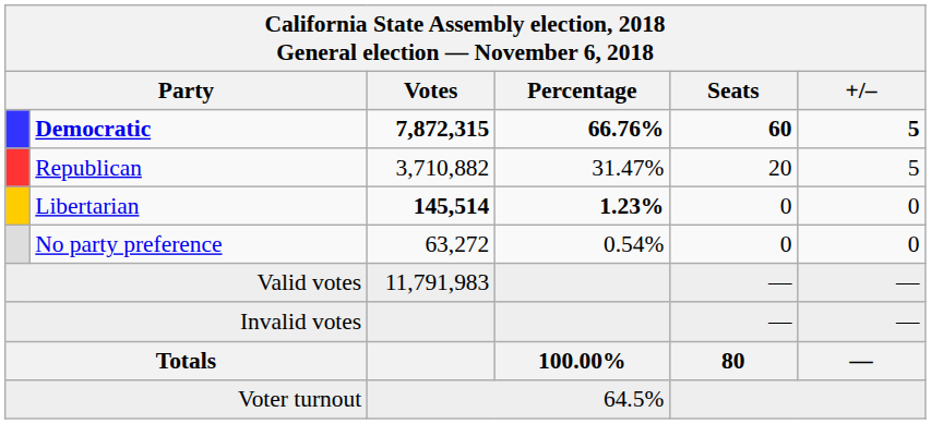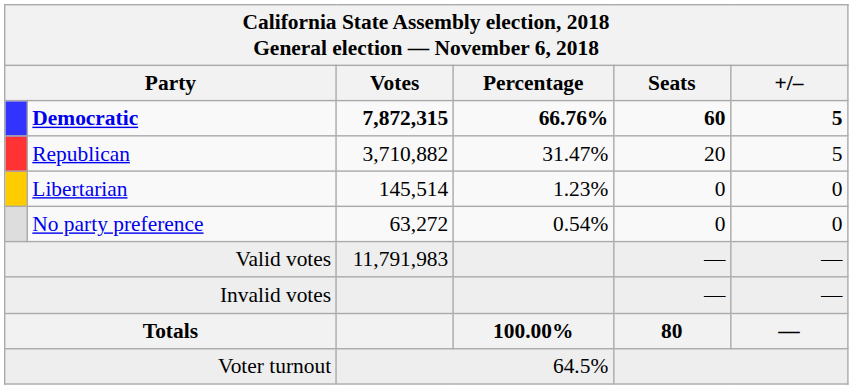Libertarian | Votes: bold -> normal
Libertarian | Percentage: bold -> normal
